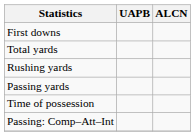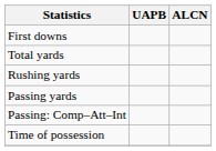rows swapped: Passing: Comp–Att–Int <-> Time of possession
